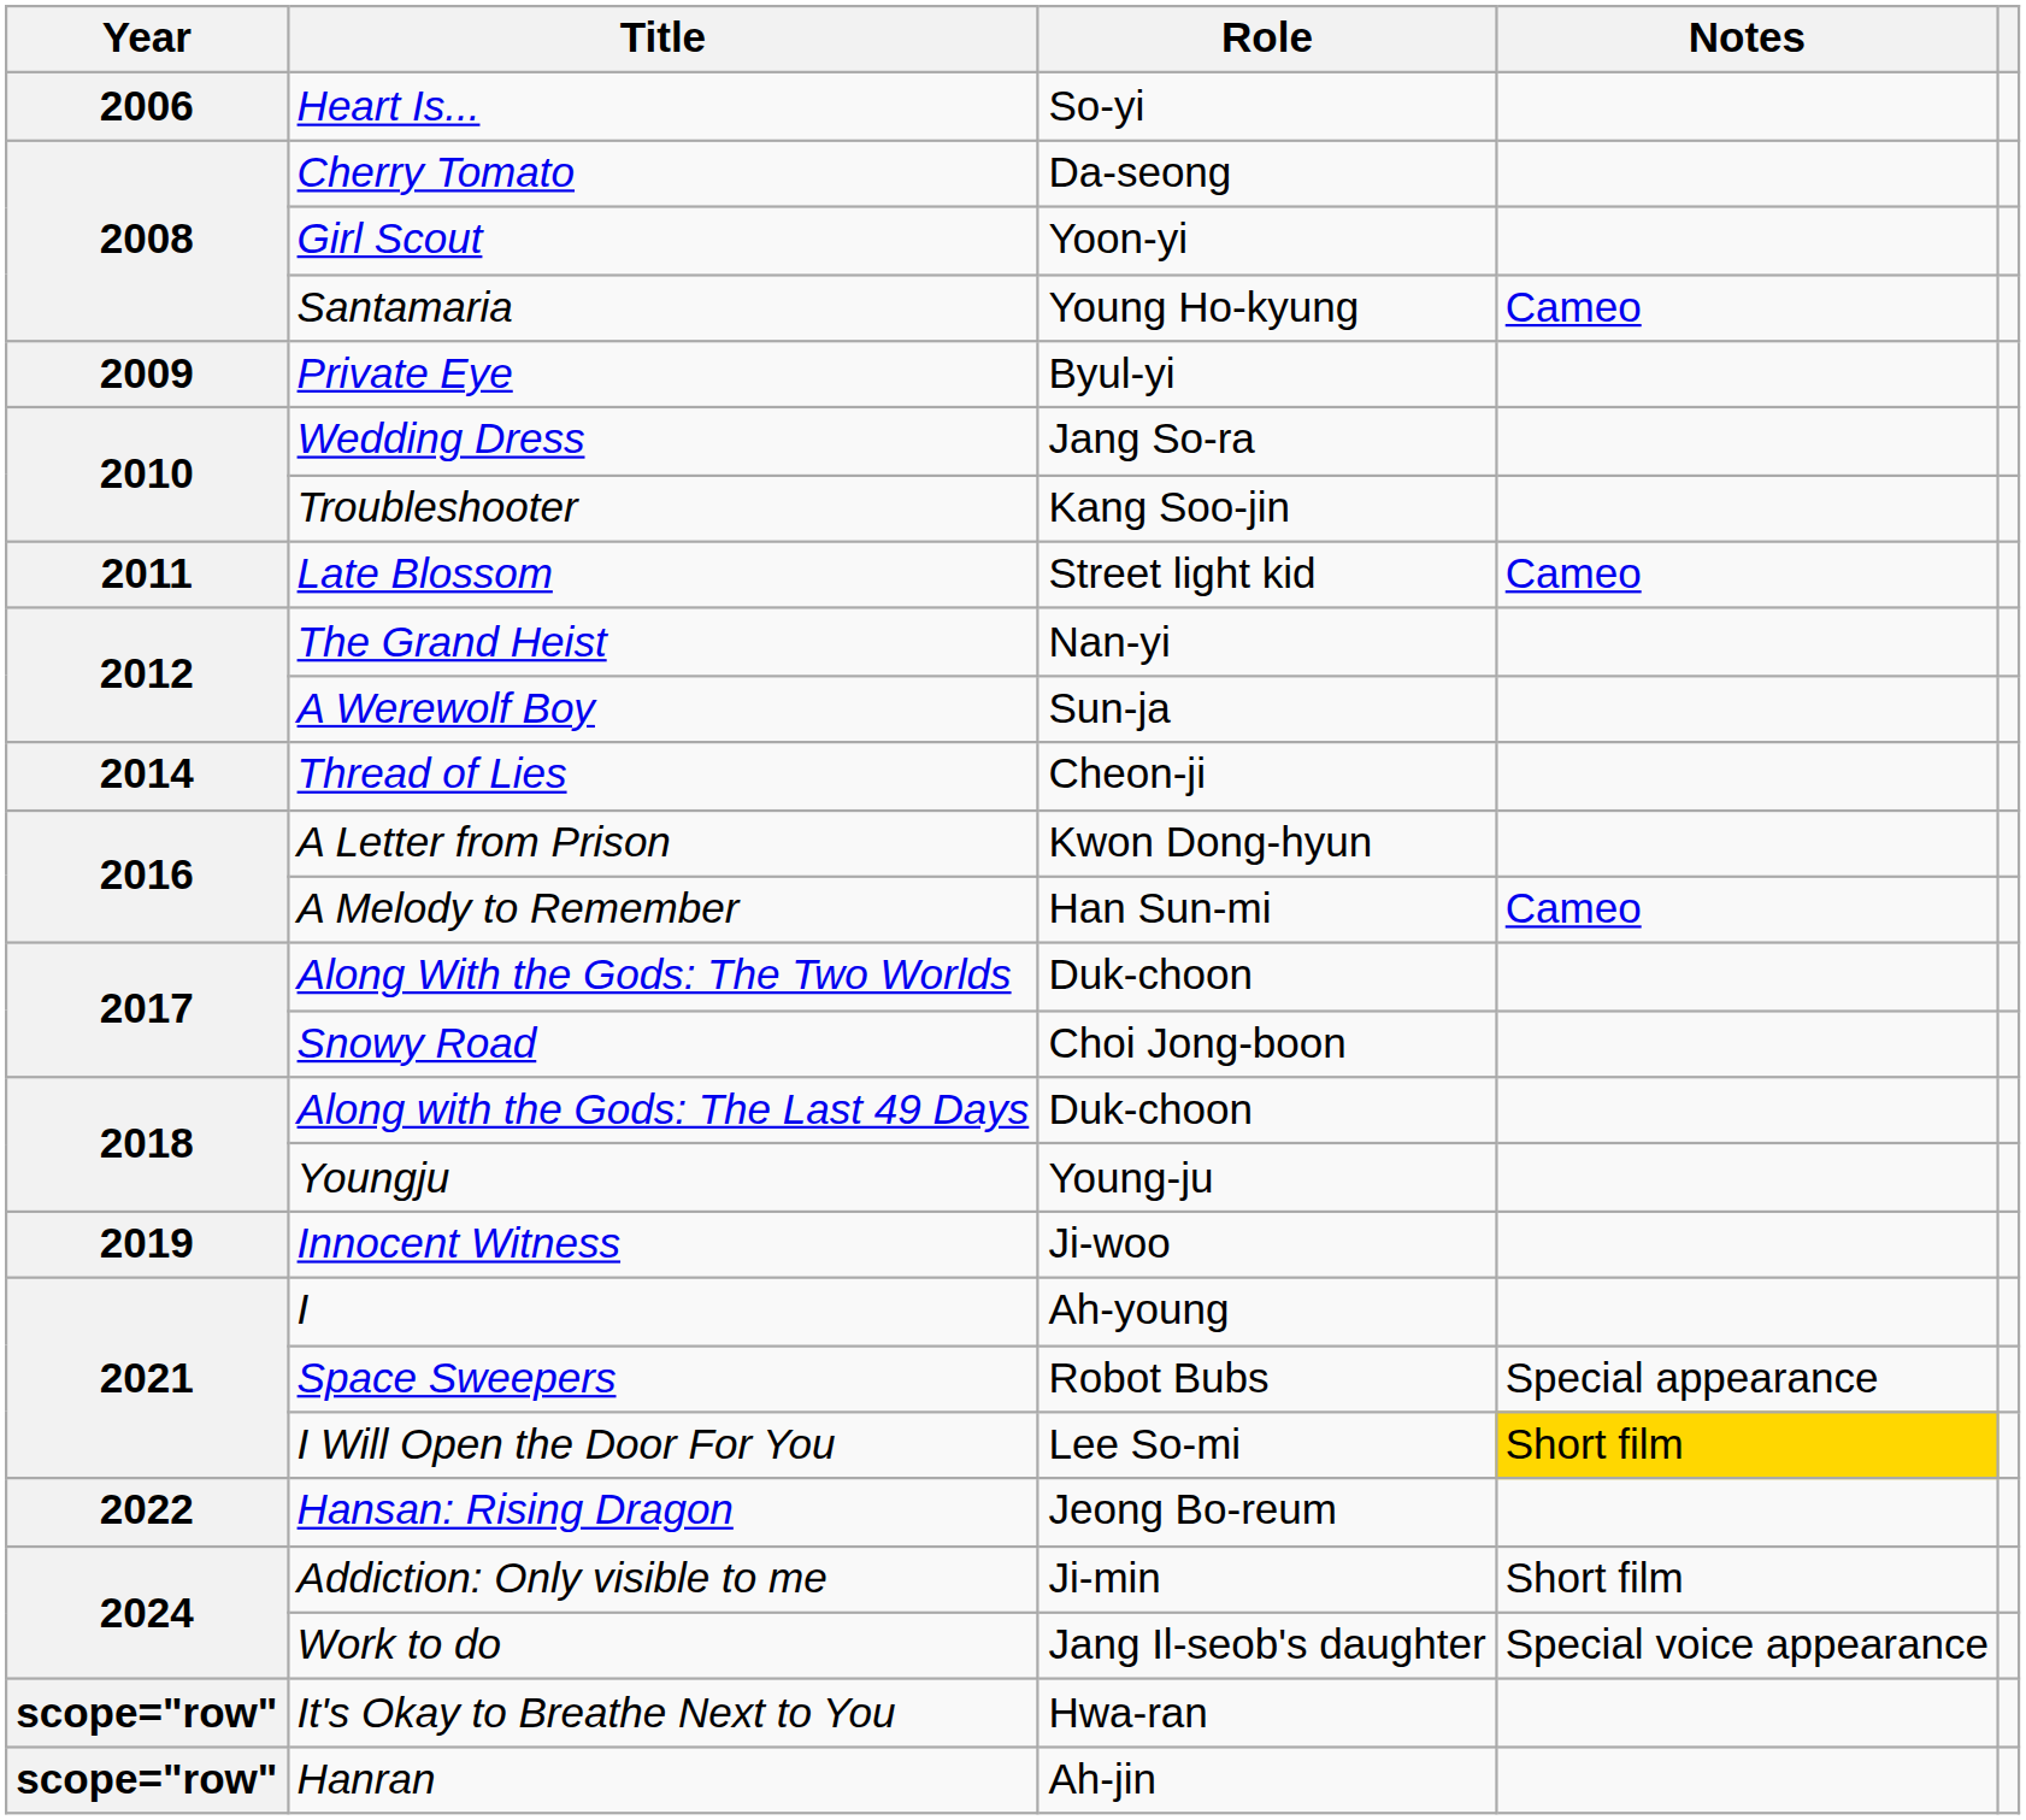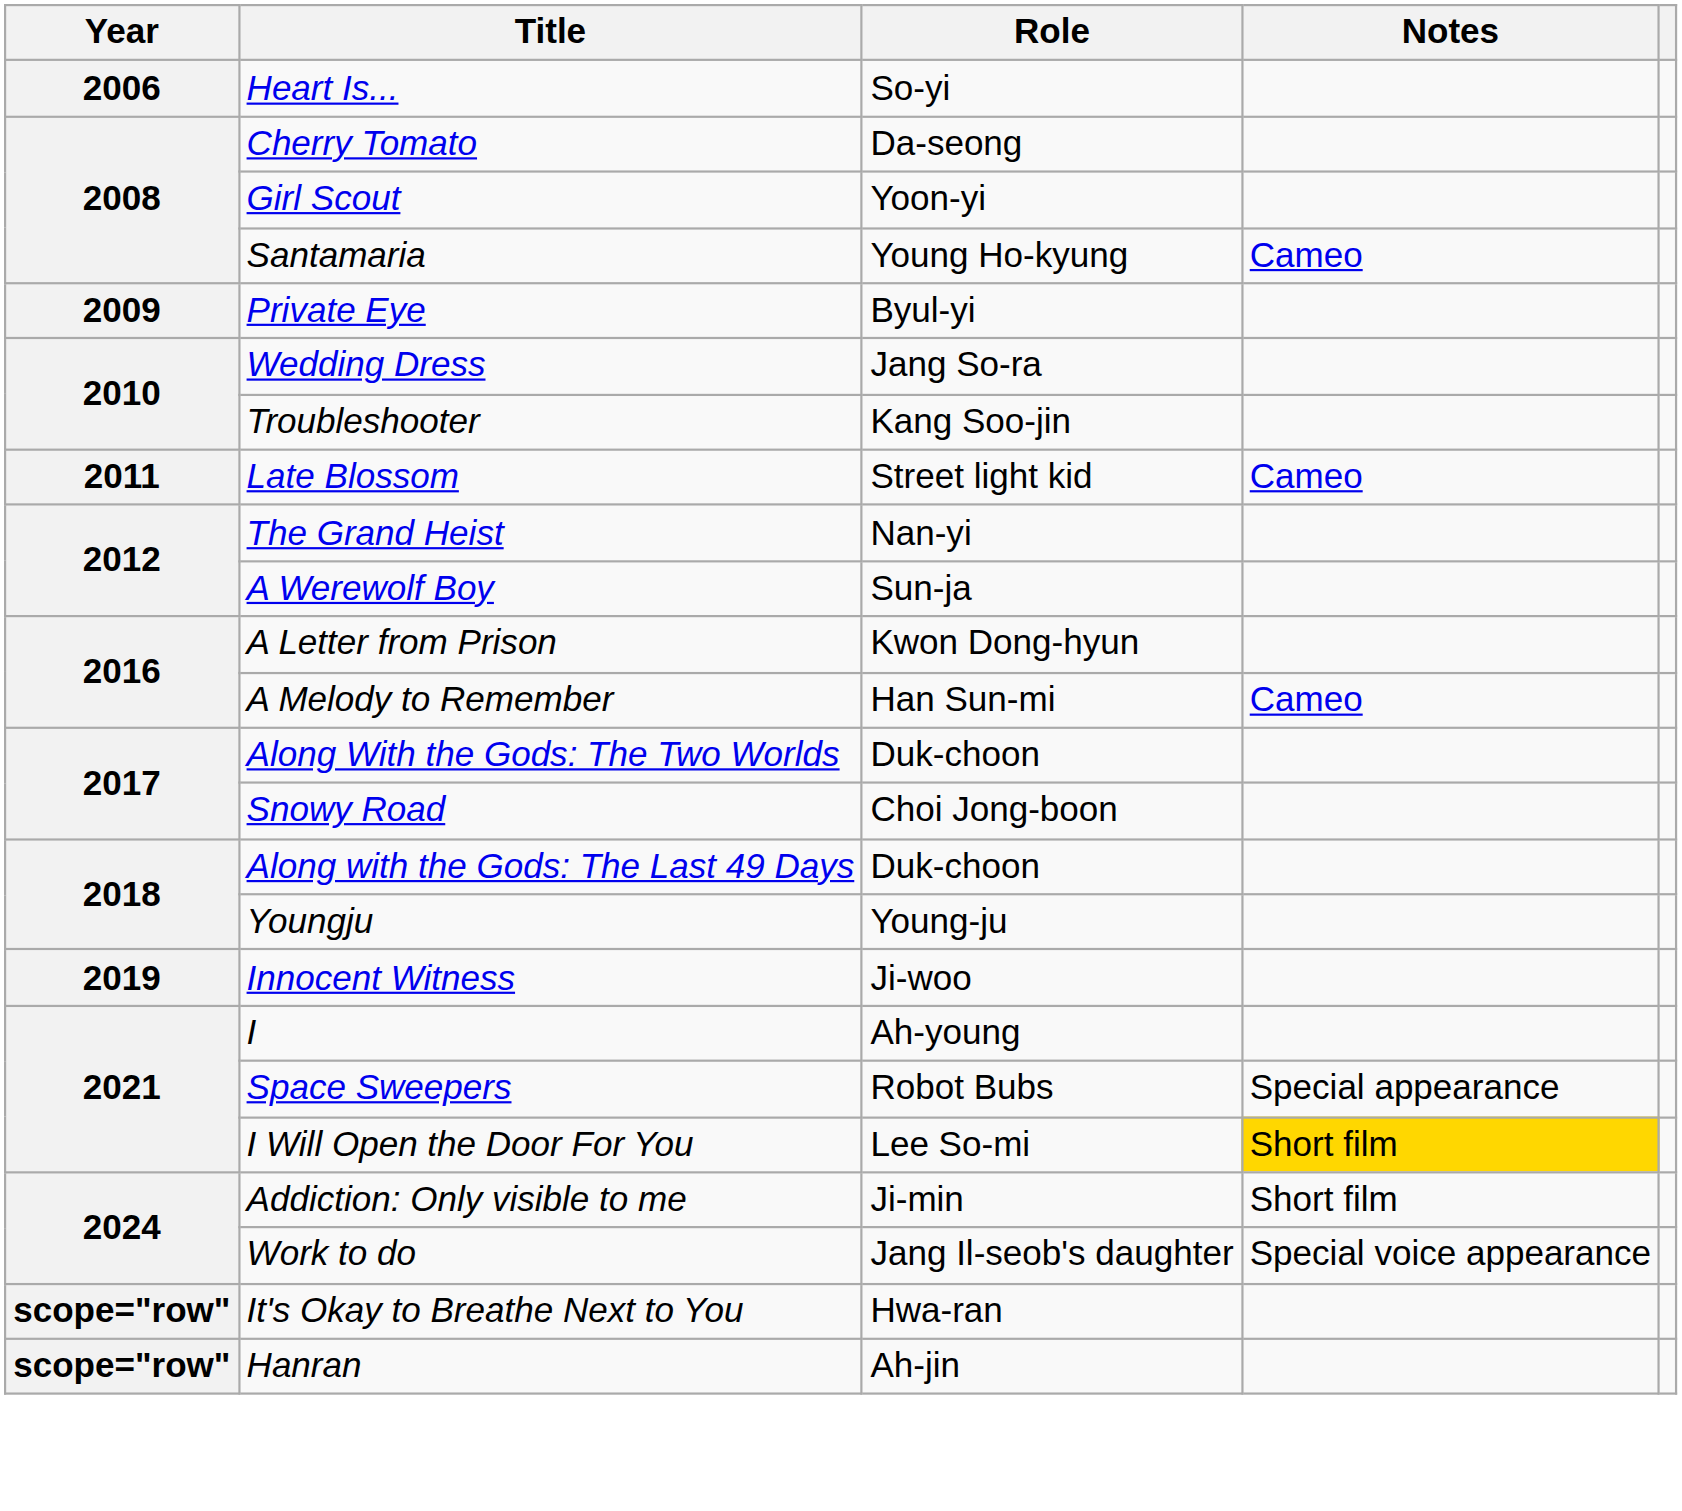- row: 2014 | Thread of Lies | Cheon-ji
- row: 2022 | Hansan: Rising Dragon | Jeong Bo-reum
